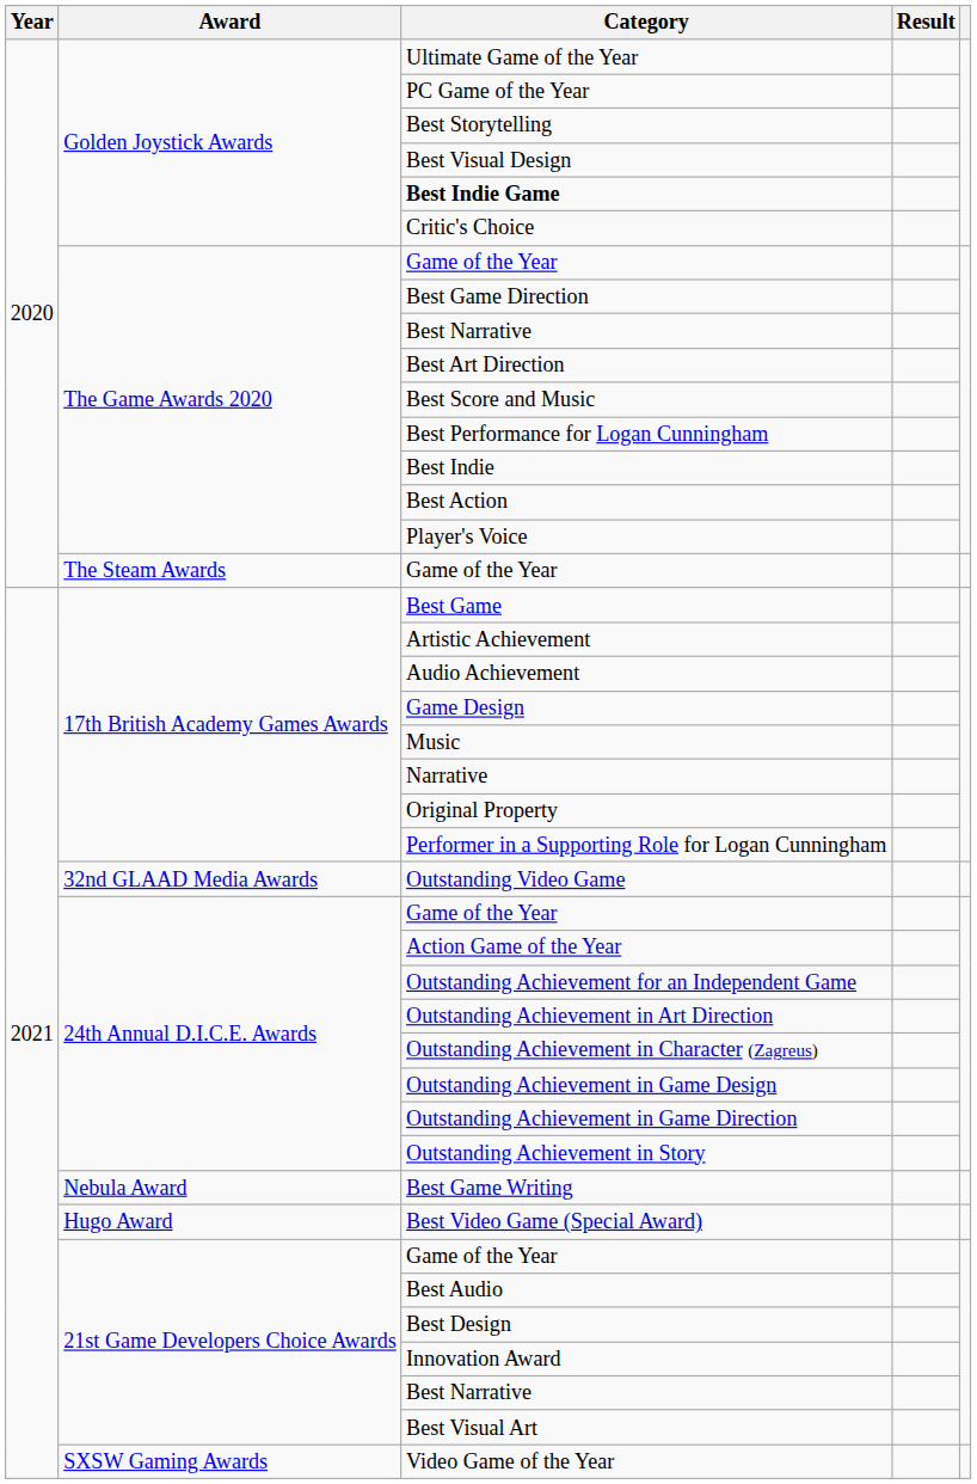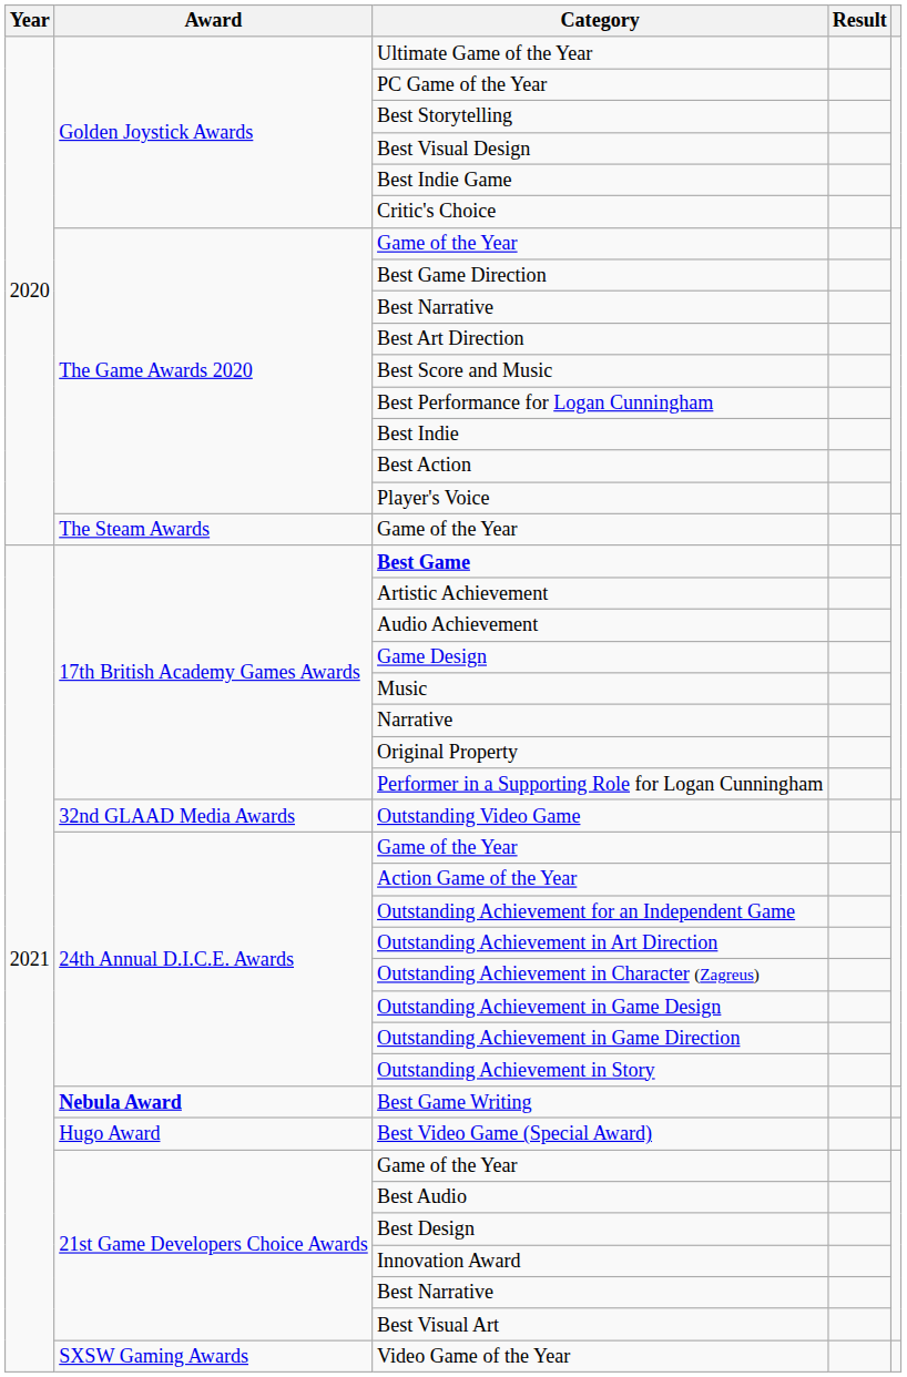Best Indie Game | Category: bold -> normal
Best Game | Category: normal -> bold
Best Game Writing | Award: normal -> bold
